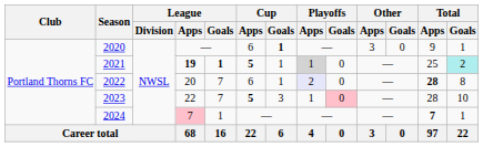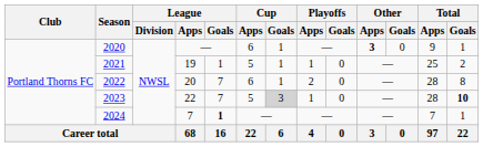2020 | Cup / Goals: bold -> normal
2020 | Other / Apps: normal -> bold
2021 | League / Apps: bold -> normal
2021 | League / Goals: bold -> normal
2021 | Cup / Apps: bold -> normal
2021 | Playoffs / Apps: lightgrey background -> no background
2021 | Total / Goals: paleturquoise background -> no background
2022 | Playoffs / Apps: lavender background -> no background
2022 | Total / Apps: bold -> normal
2023 | Cup / Apps: bold -> normal
2023 | Cup / Goals: no background -> lightgrey background
2023 | Playoffs / Goals: pink background -> no background
2023 | Total / Goals: normal -> bold
2024 | League / Apps: pink background -> no background
2024 | League / Goals: normal -> bold
2024 | Total / Apps: bold -> normal
